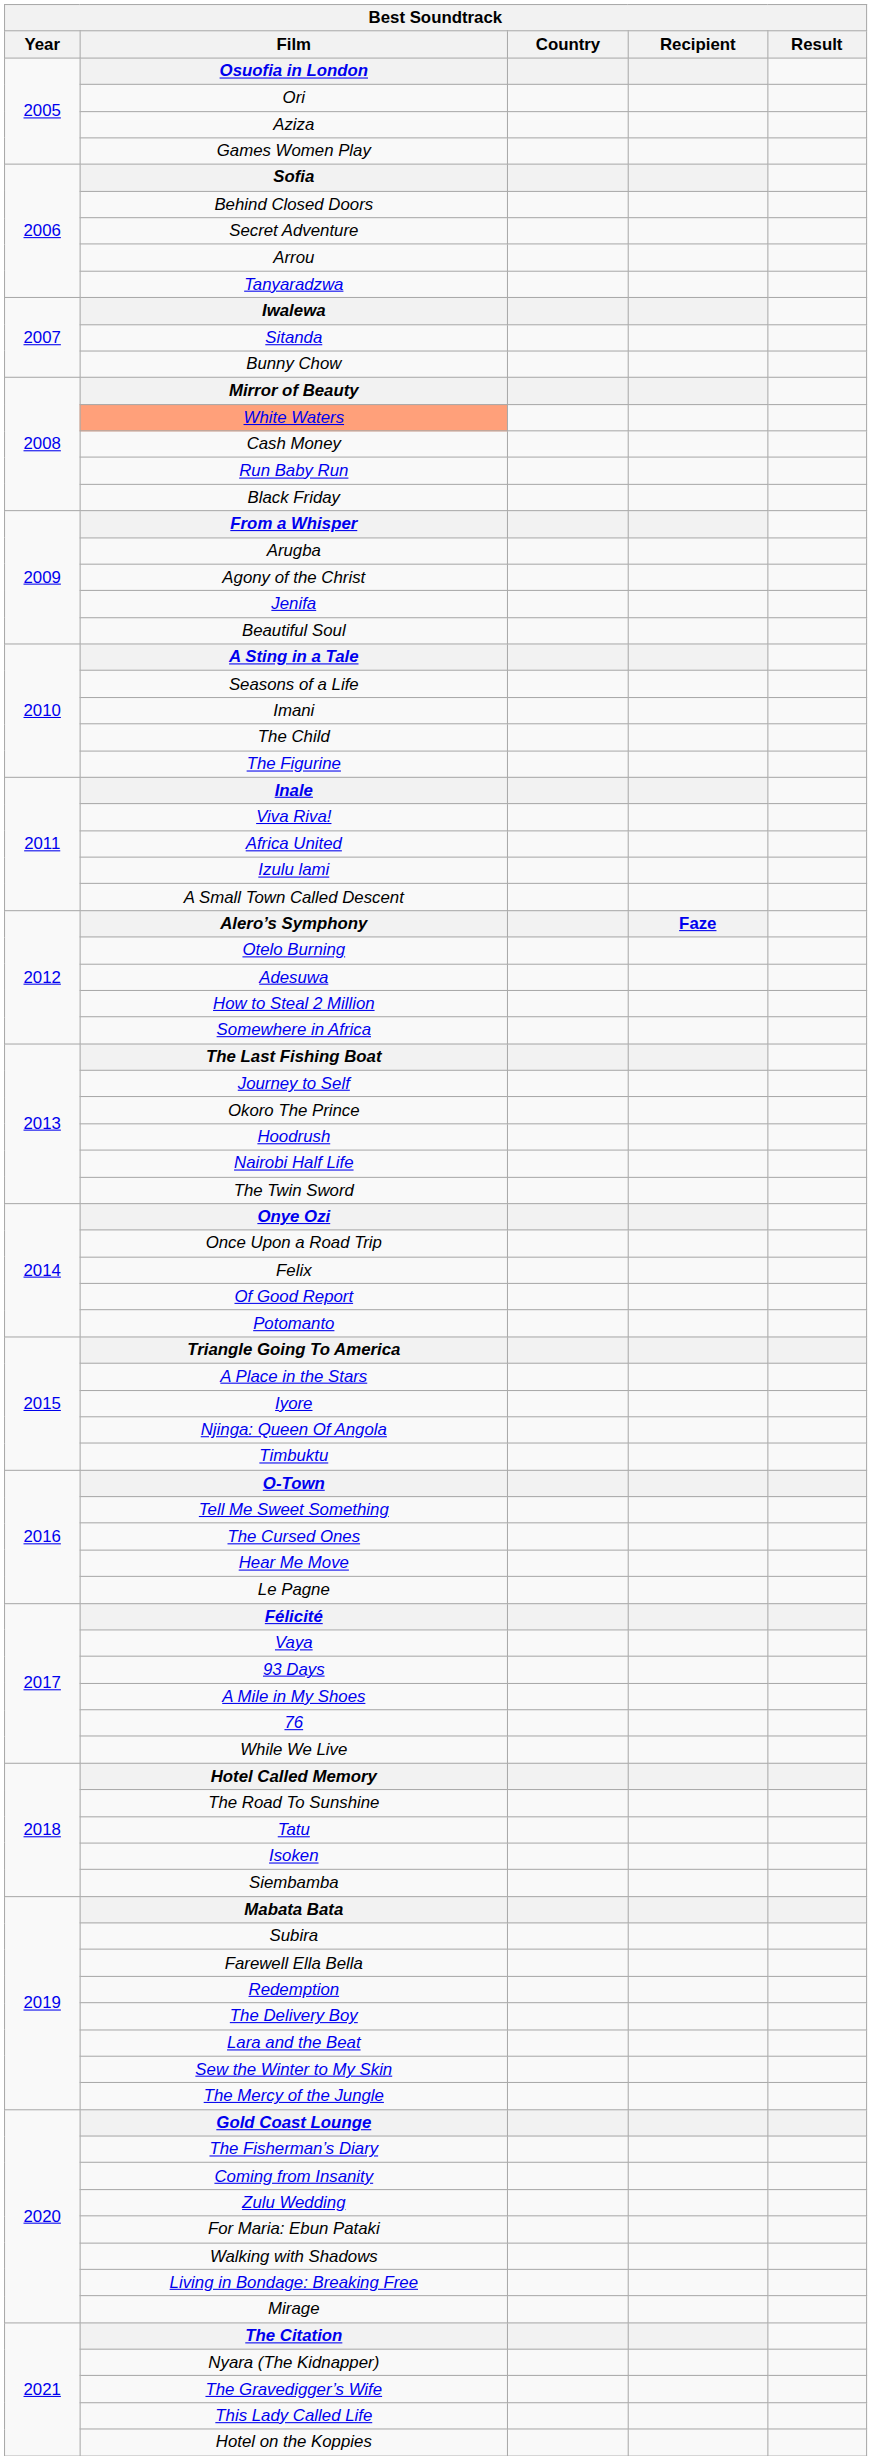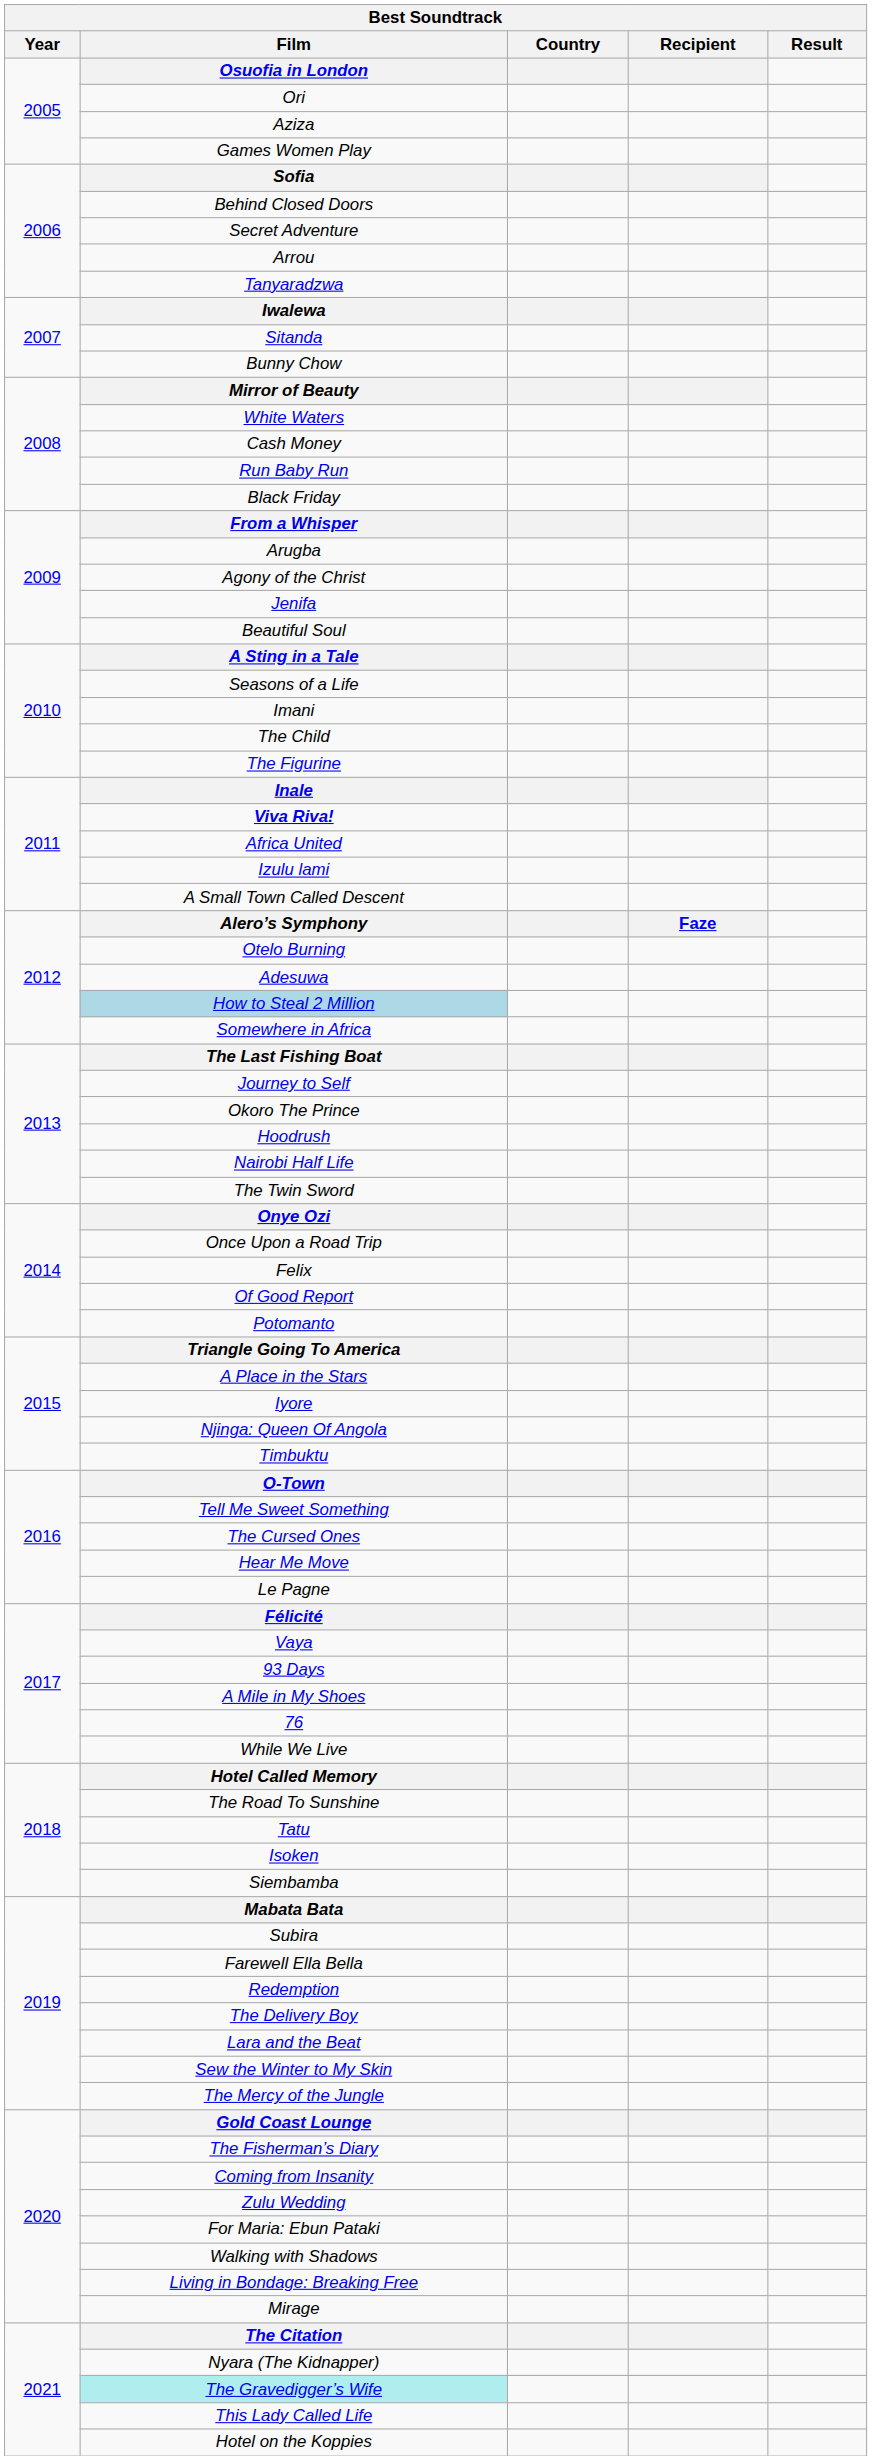White Waters | Film: lightsalmon background -> no background
Viva Riva! | Film: normal -> bold
How to Steal 2 Million | Film: no background -> lightblue background
The Gravedigger’s Wife | Film: no background -> paleturquoise background
